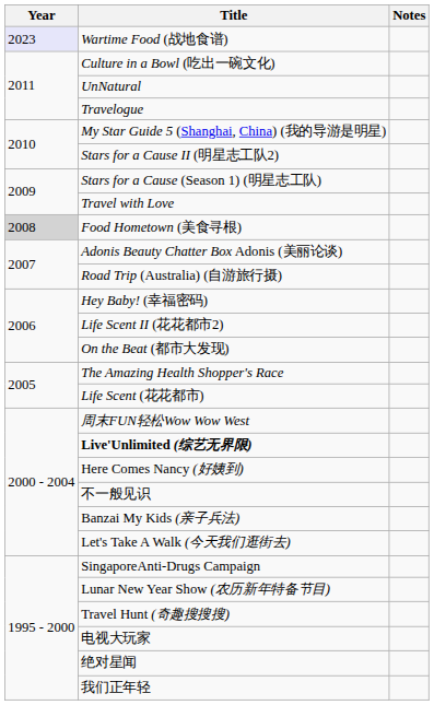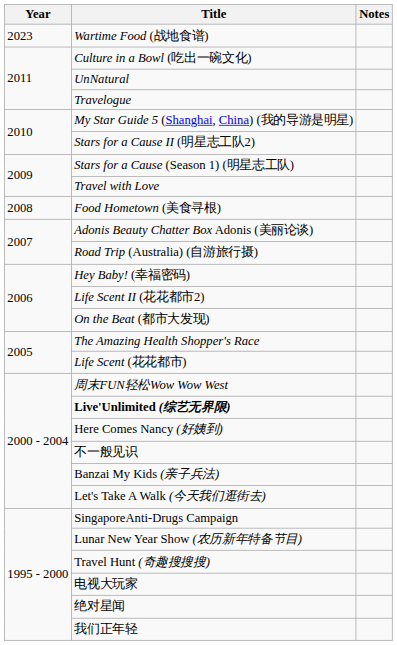Wartime Food (战地食谱) | Year: lavender background -> no background
Food Hometown (美食寻根) | Year: lightgrey background -> no background
